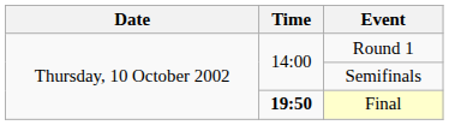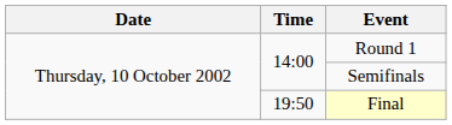Final | Time: bold -> normal
